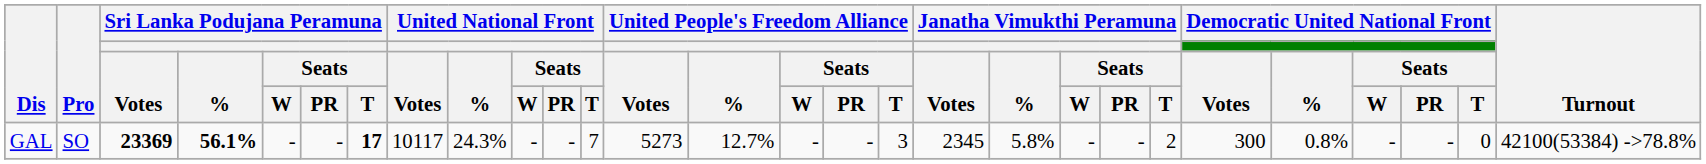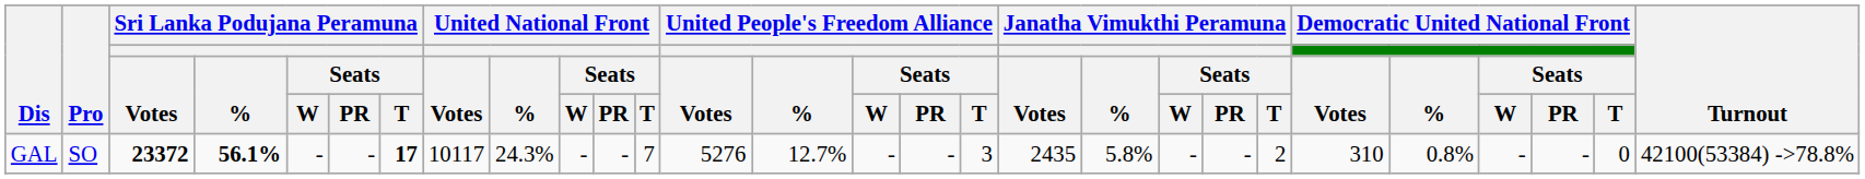GAL | Sri Lanka Podujana Peramuna / Votes: 23369 -> 23372
GAL | United People's Freedom Alliance / Votes: 5273 -> 5276
GAL | Janatha Vimukthi Peramuna / Votes: 2345 -> 2435
GAL | Democratic United National Front / Votes: 300 -> 310
